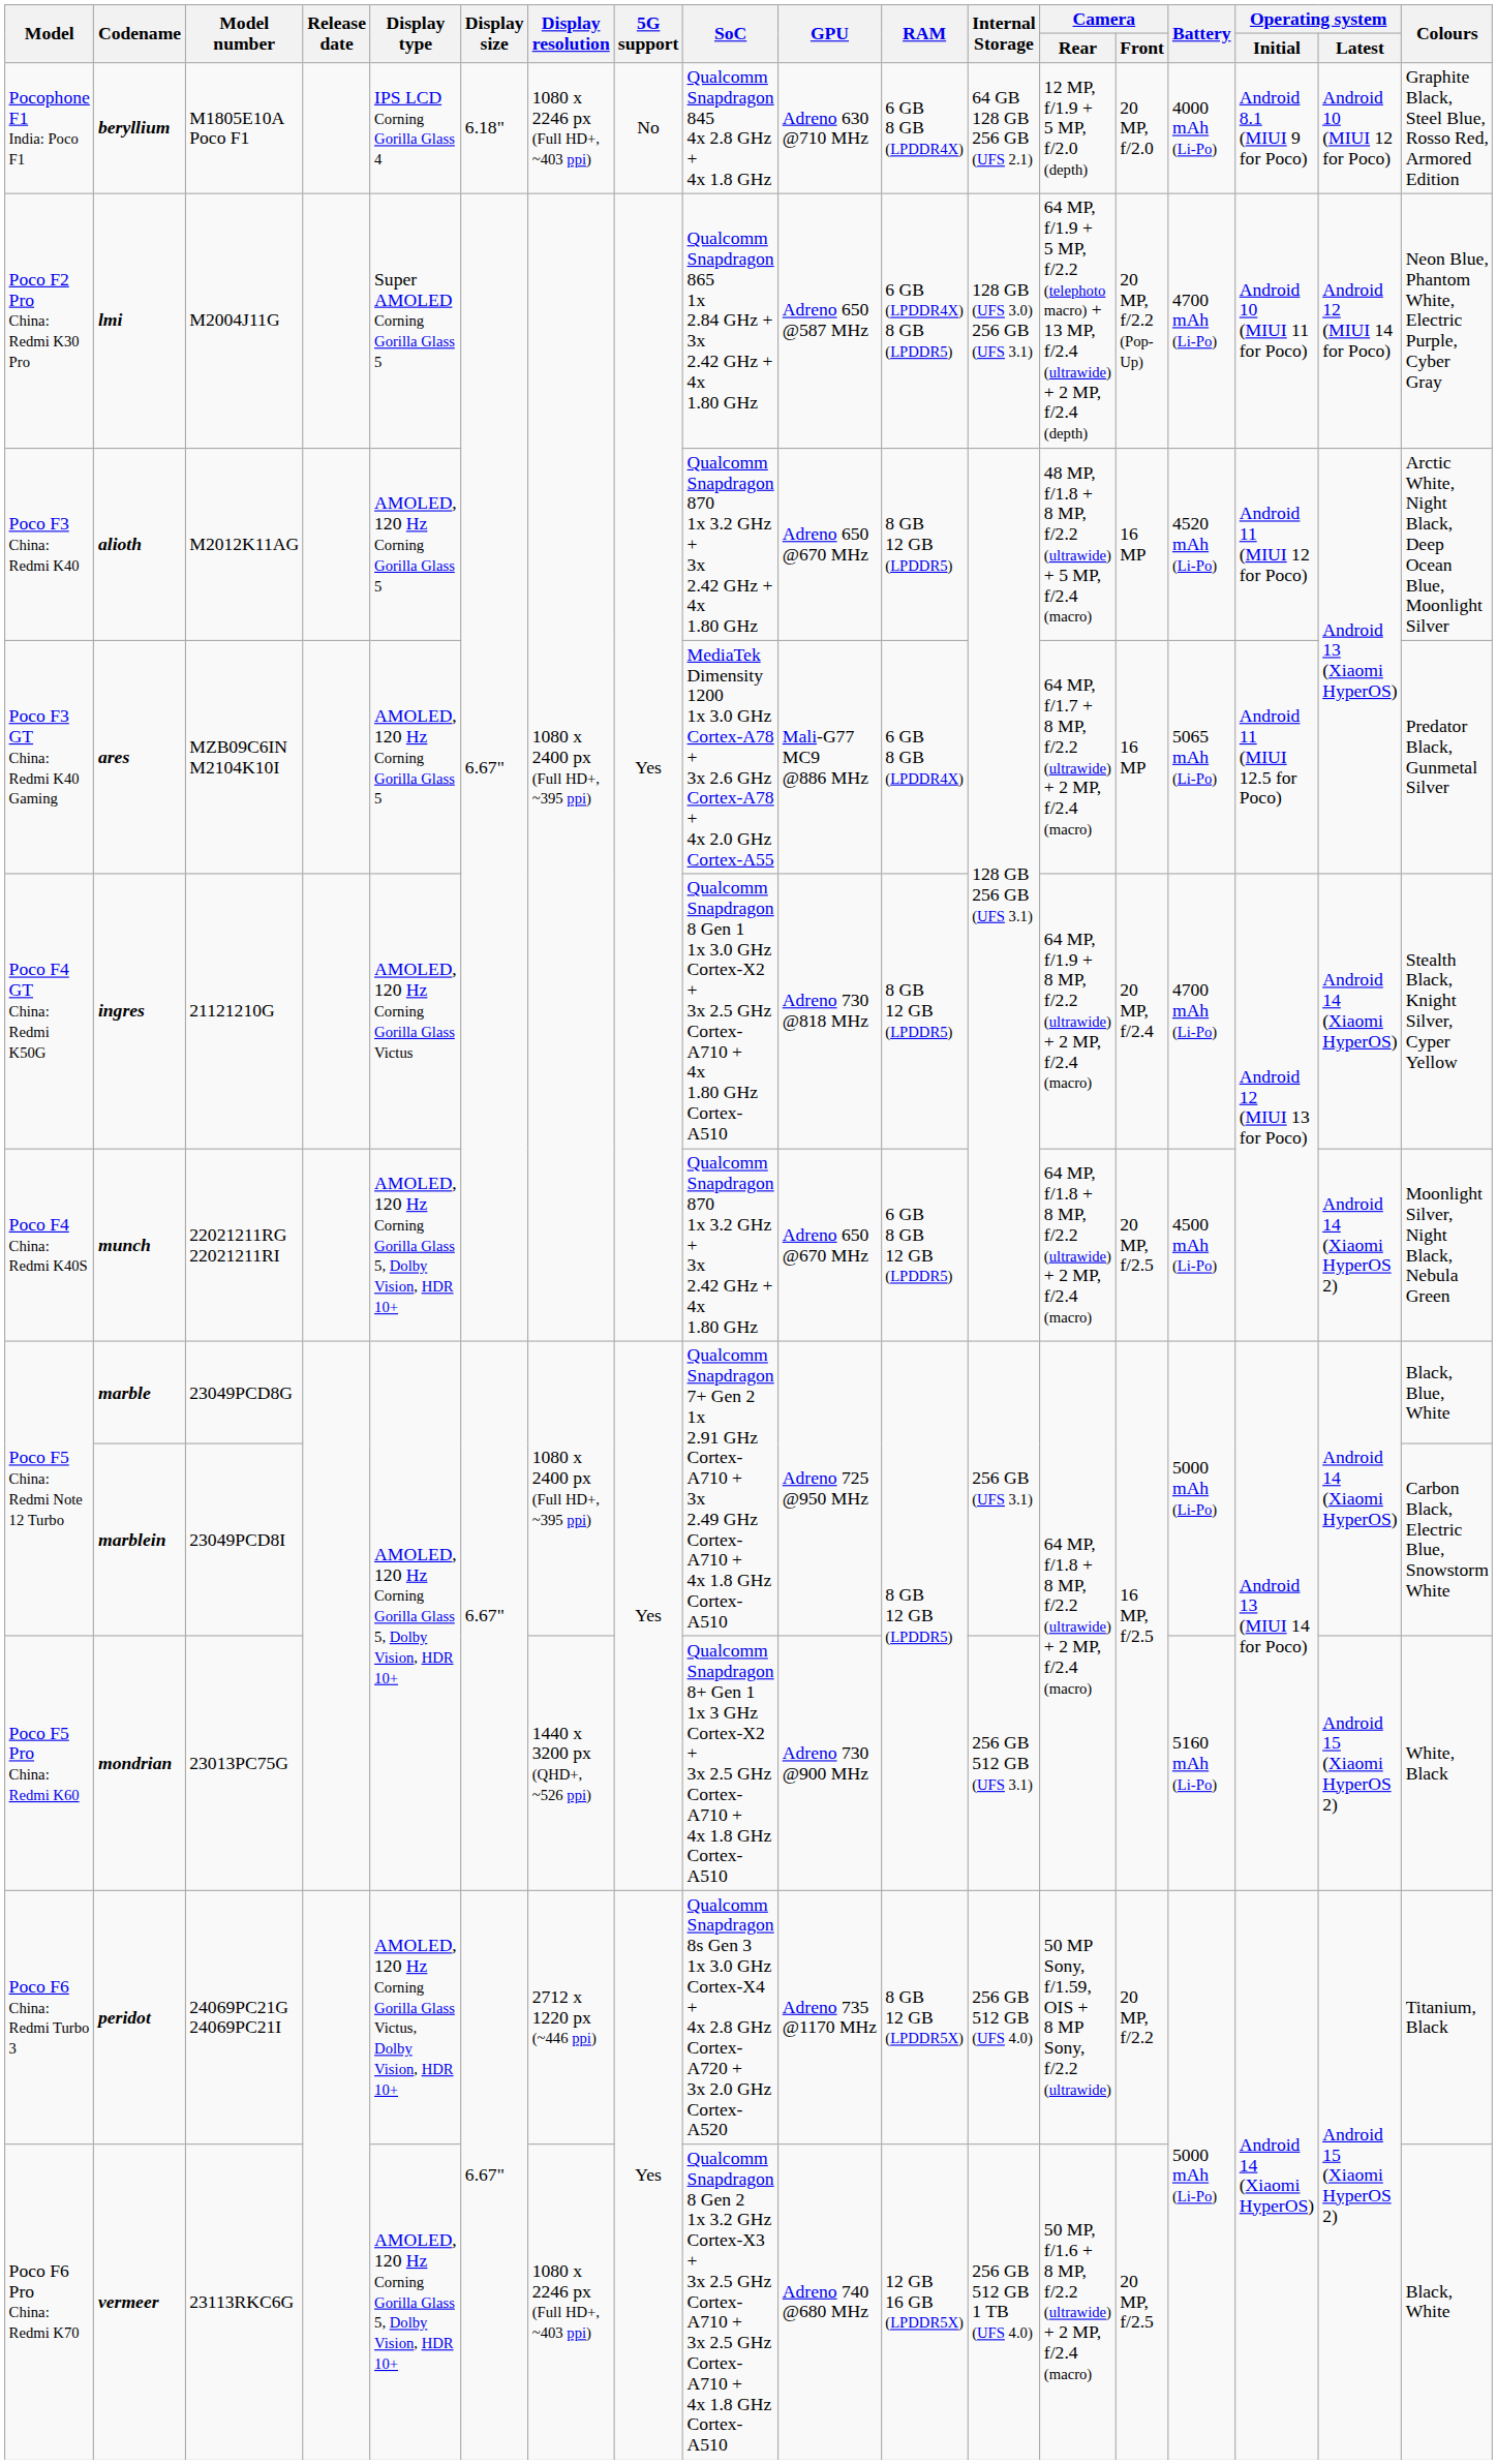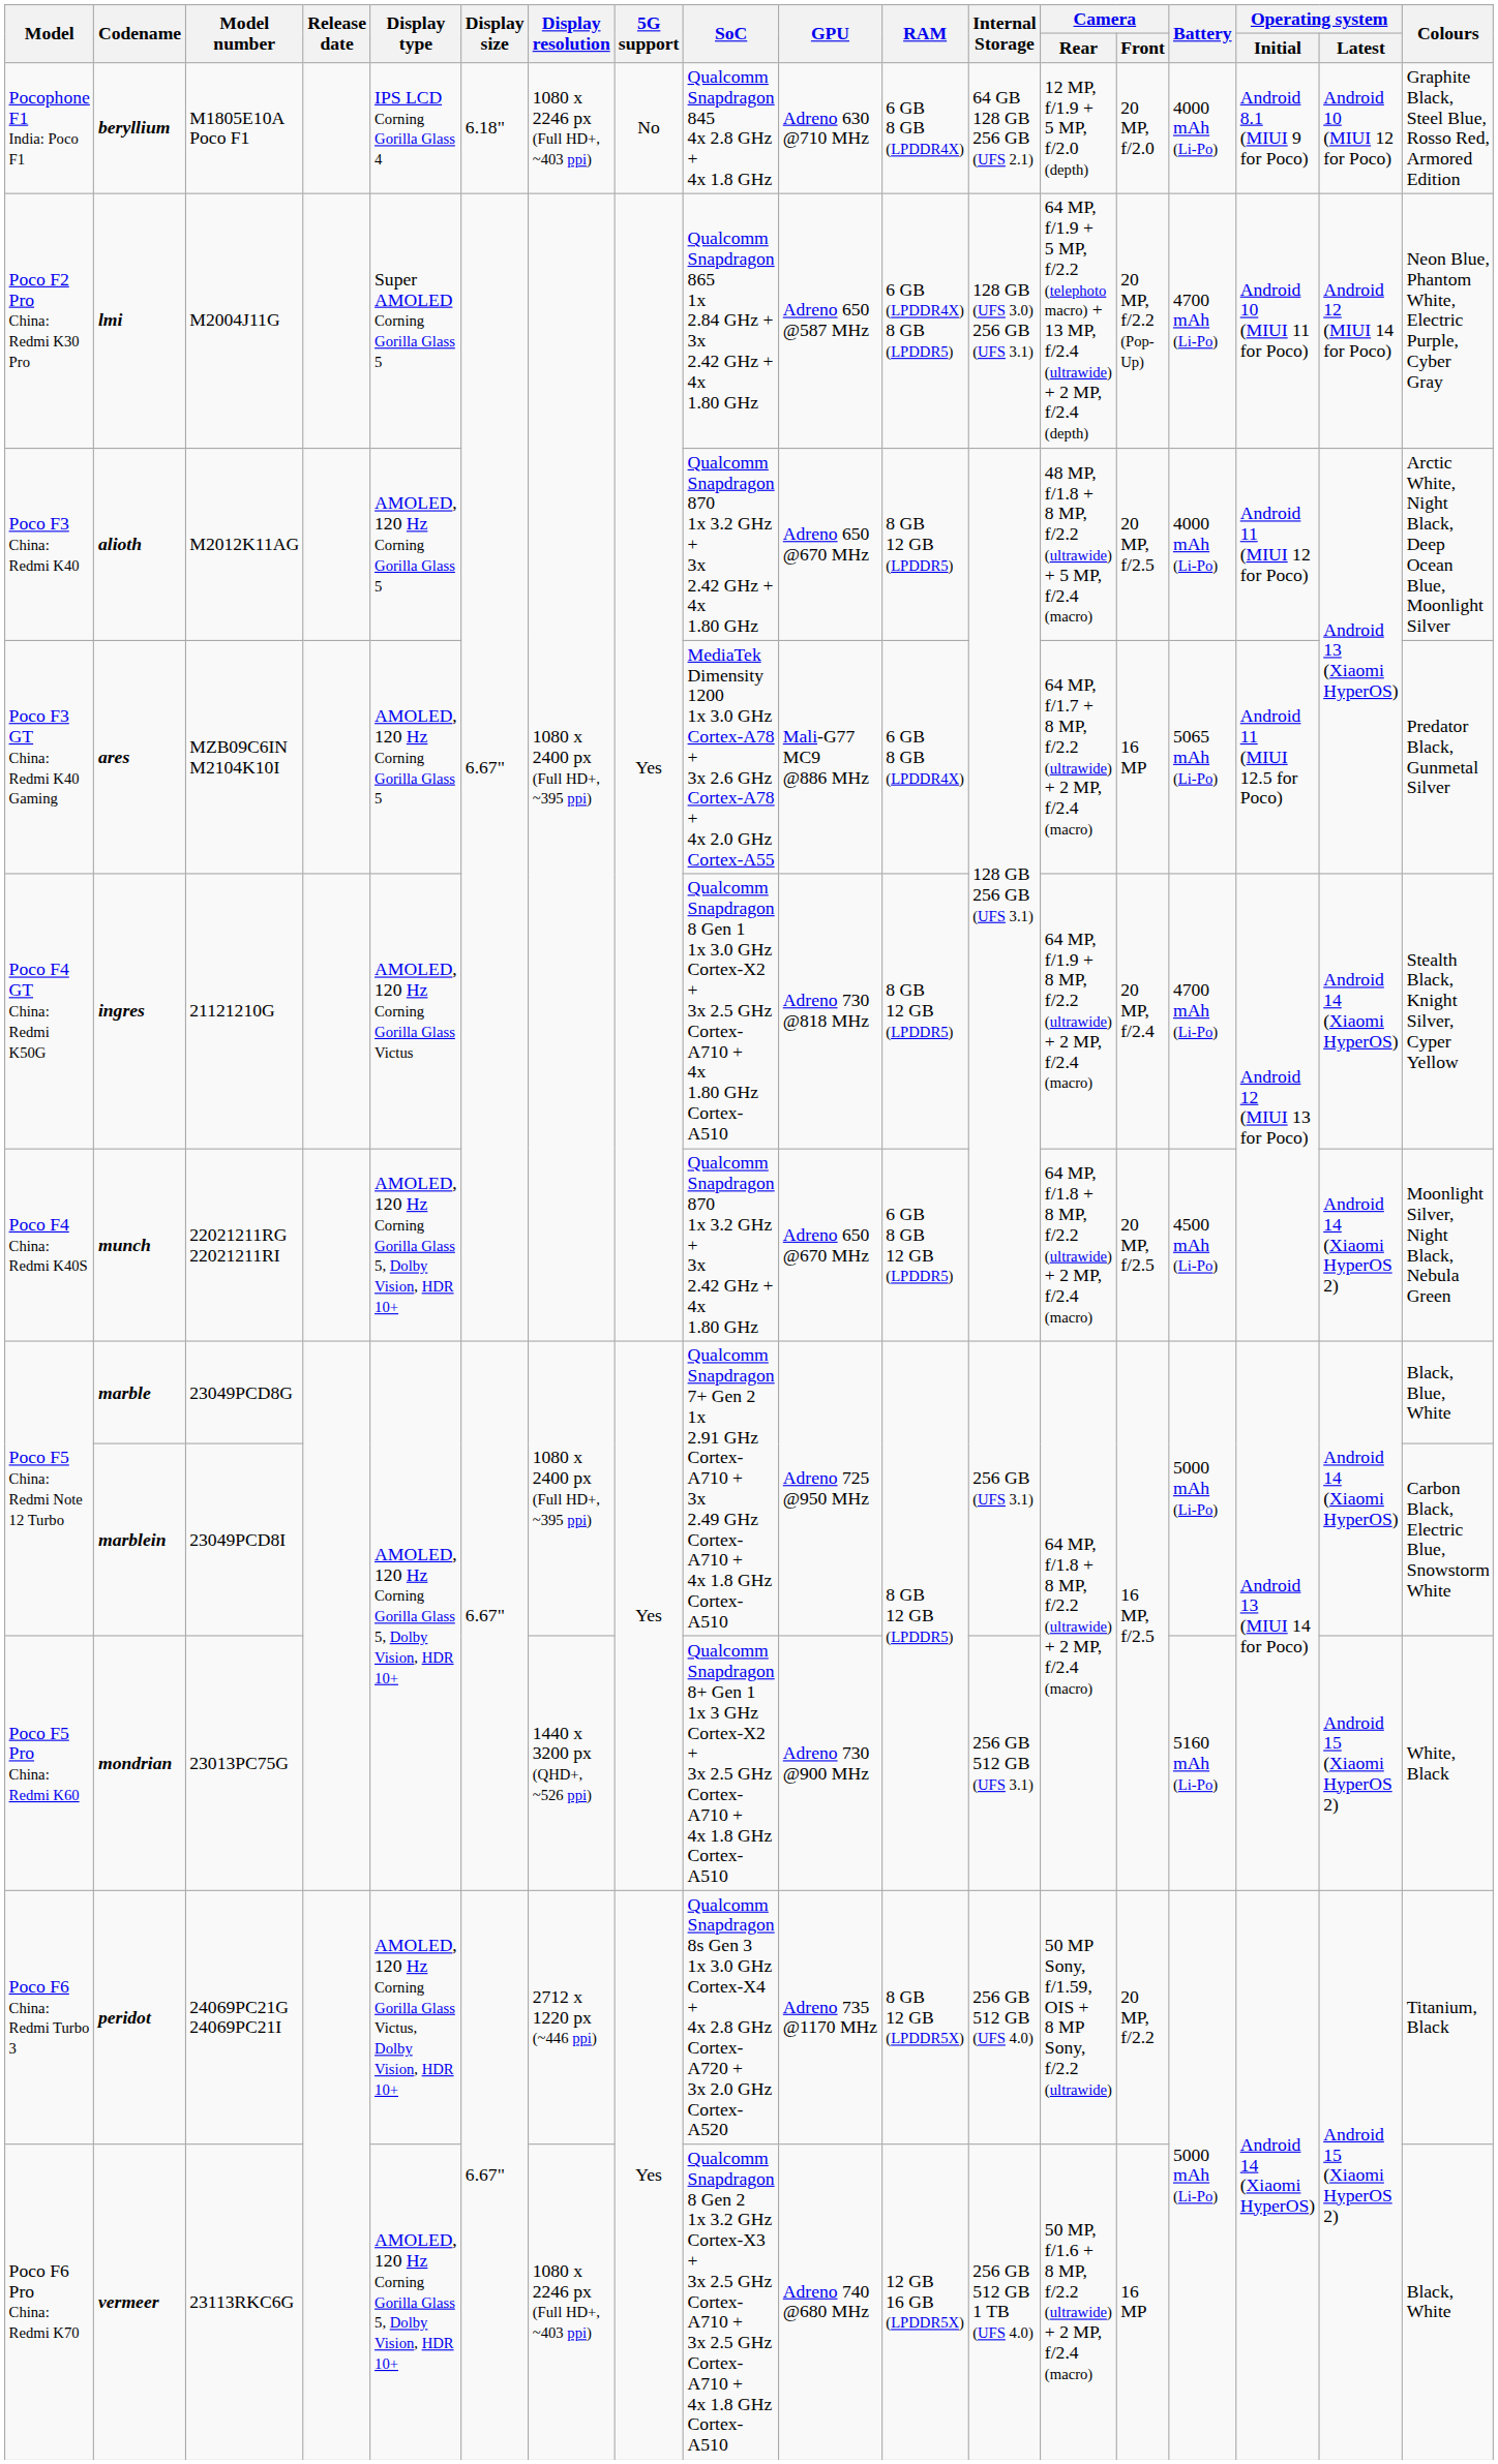alioth | Camera / Front: 16 MP -> 20 MP, f/2.5
alioth | Battery: 4520 mAh (Li-Po) -> 4000 mAh (Li-Po)
vermeer | Camera / Front: 20 MP, f/2.5 -> 16 MP
